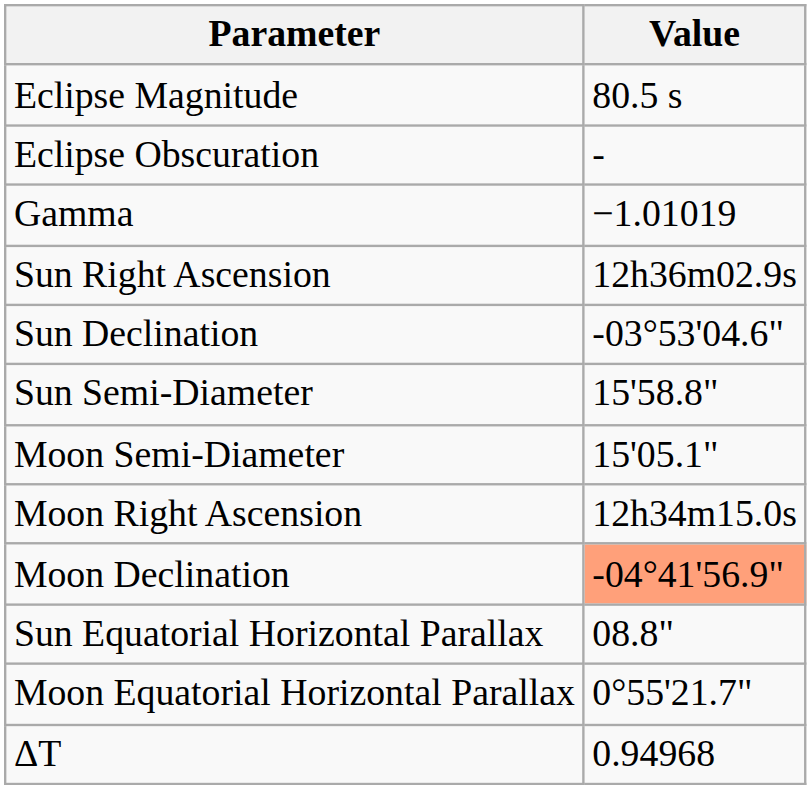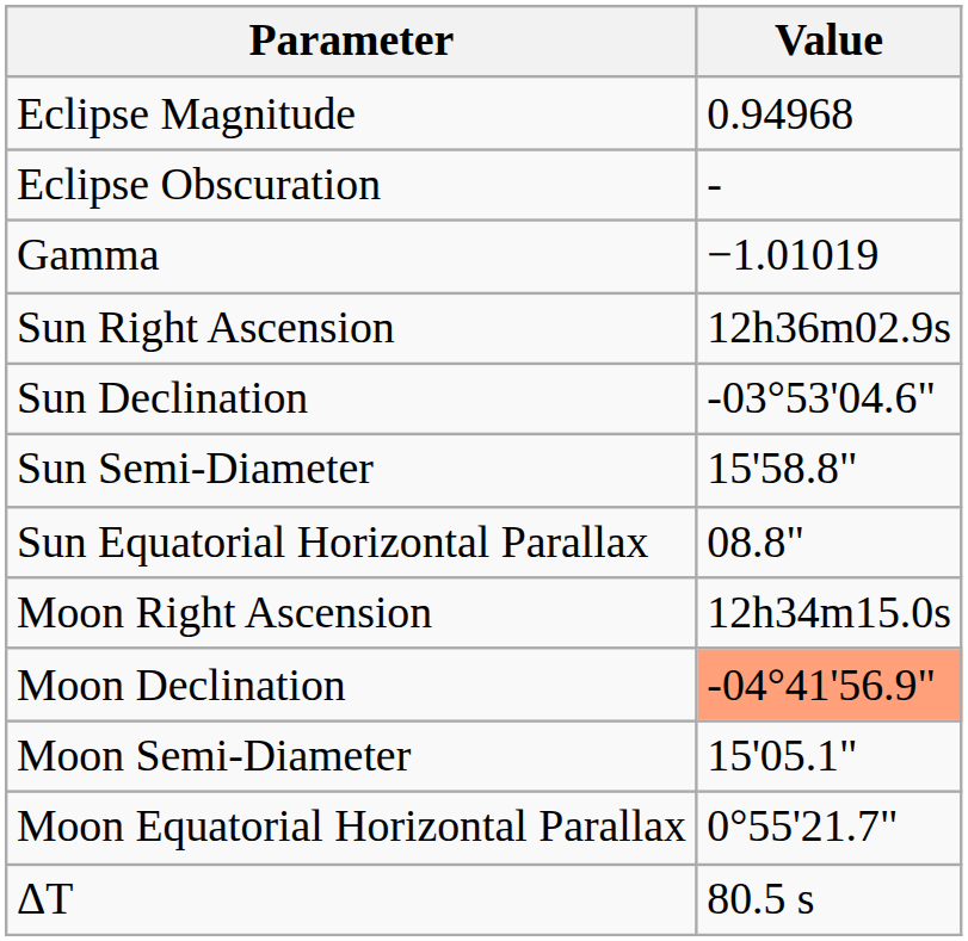Eclipse Magnitude | Value: 80.5 s -> 0.94968
rows swapped: Sun Equatorial Horizontal Parallax <-> Moon Semi-Diameter
ΔT | Value: 0.94968 -> 80.5 s
